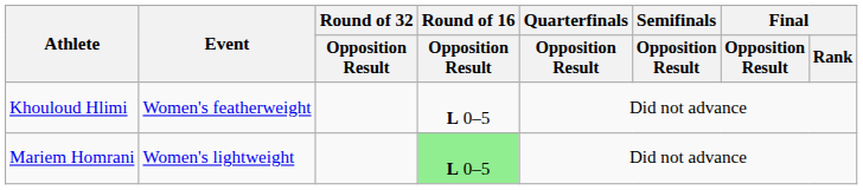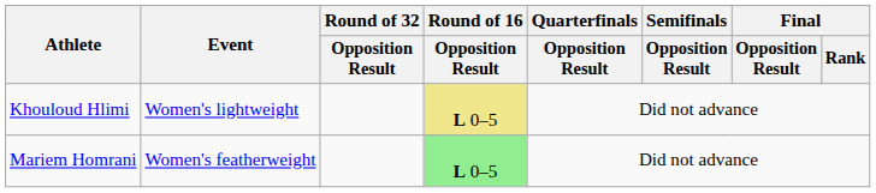Khouloud Hlimi | Event: Women's featherweight -> Women's lightweight
Khouloud Hlimi | Round of 16 / Opposition Result: no background -> khaki background
Mariem Homrani | Event: Women's lightweight -> Women's featherweight
